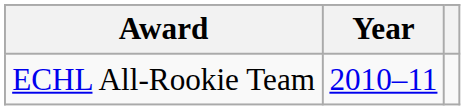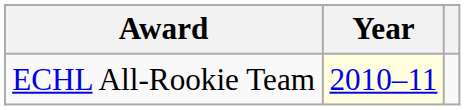row 2 | Year: no background -> lightyellow background
